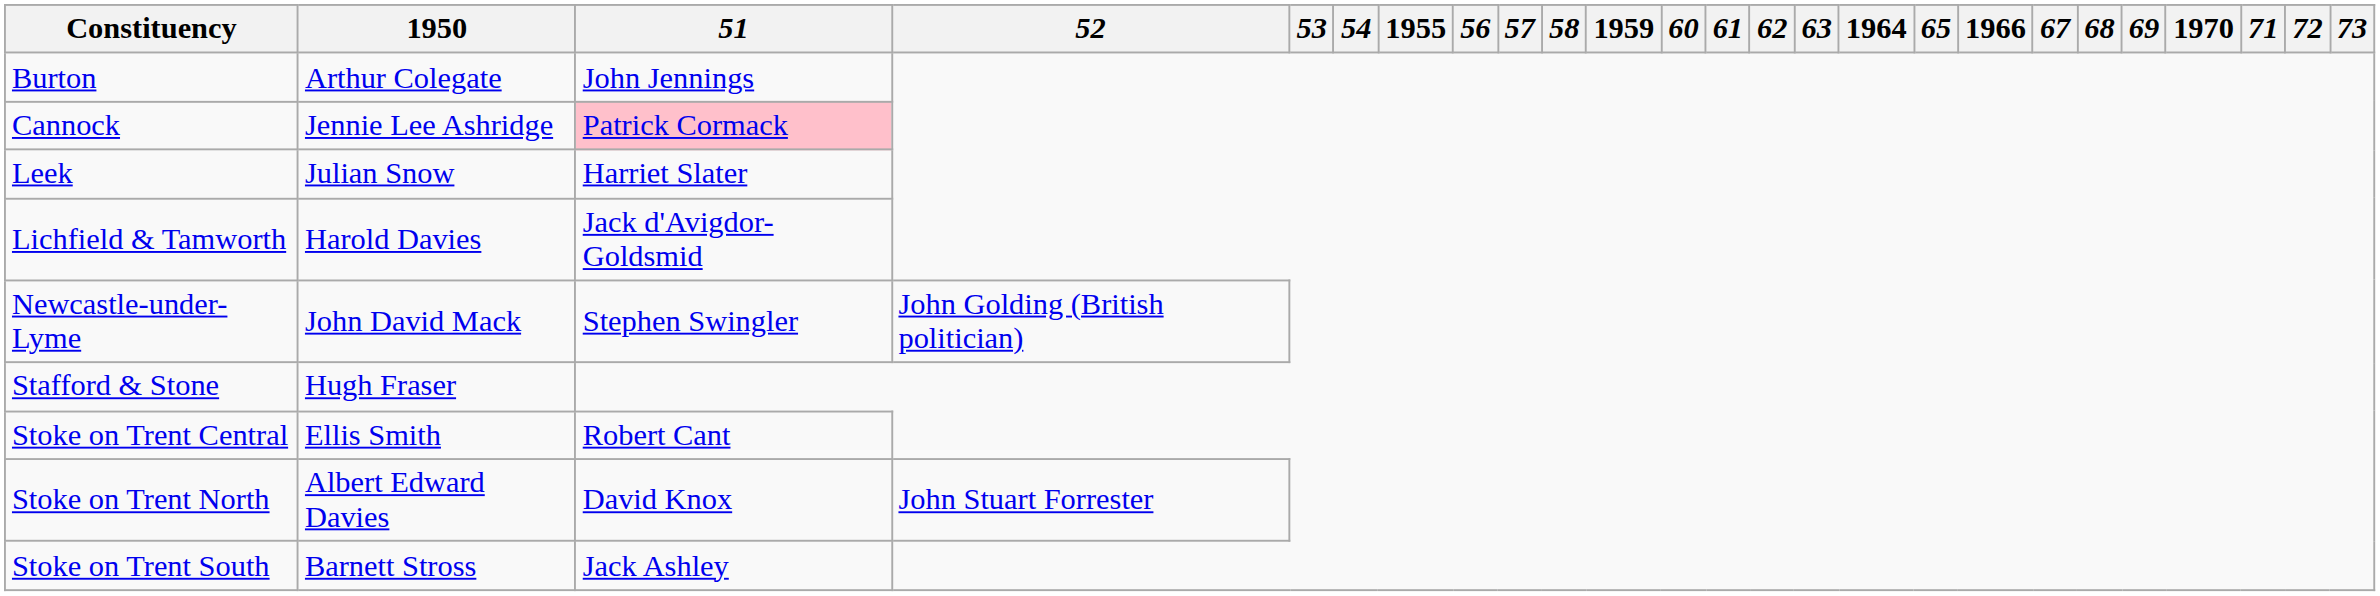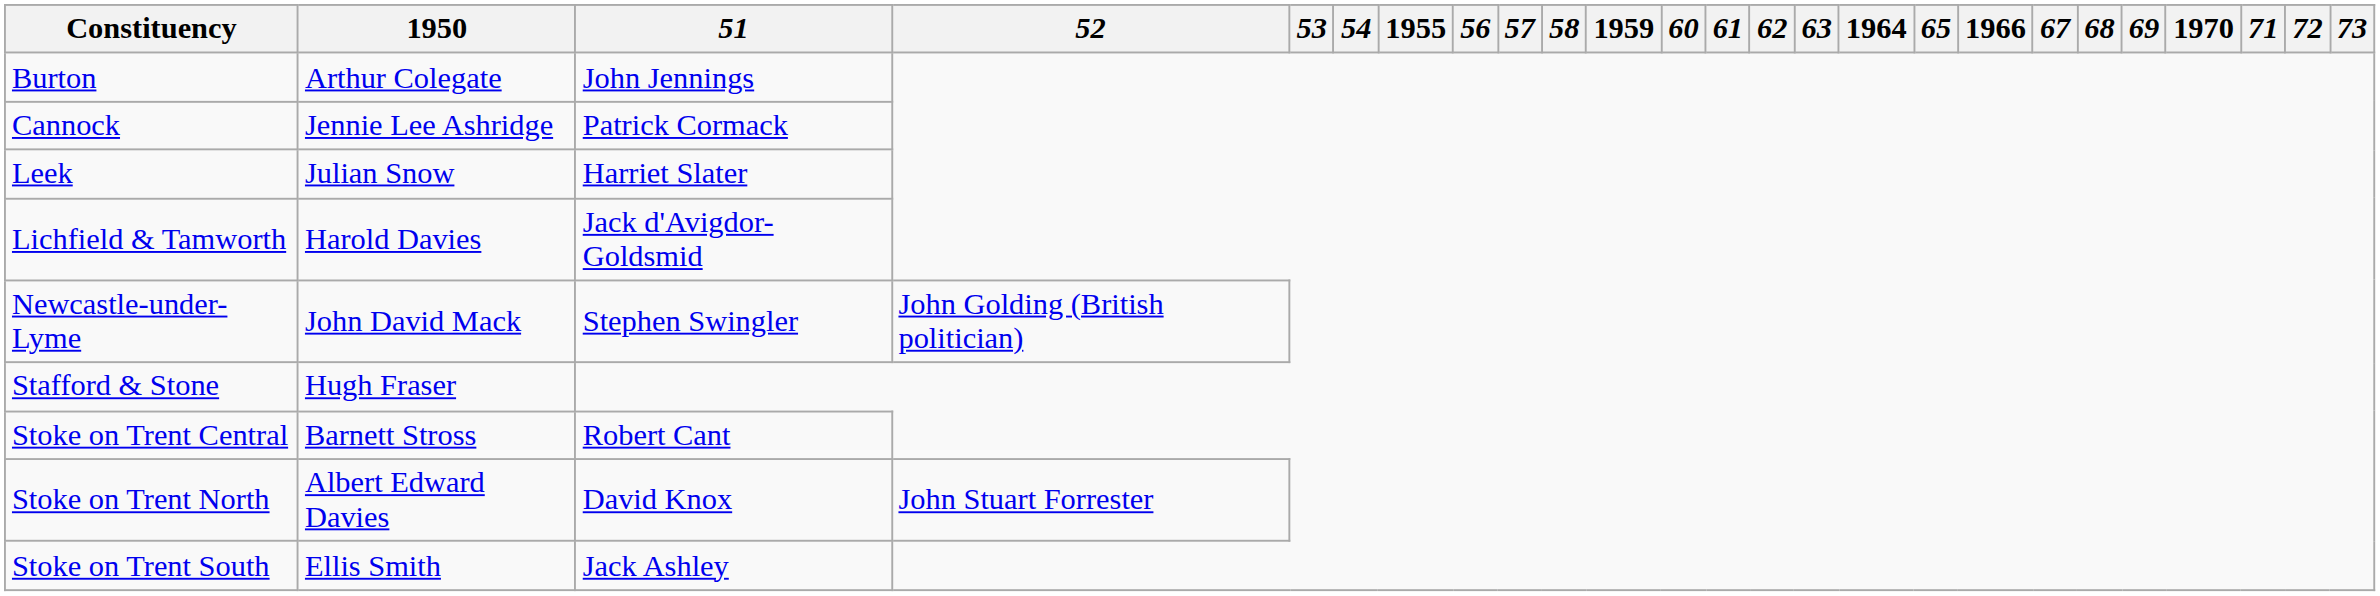Cannock | 51: pink background -> no background
Stoke on Trent Central | 1950: Ellis Smith -> Barnett Stross
Stoke on Trent South | 1950: Barnett Stross -> Ellis Smith
